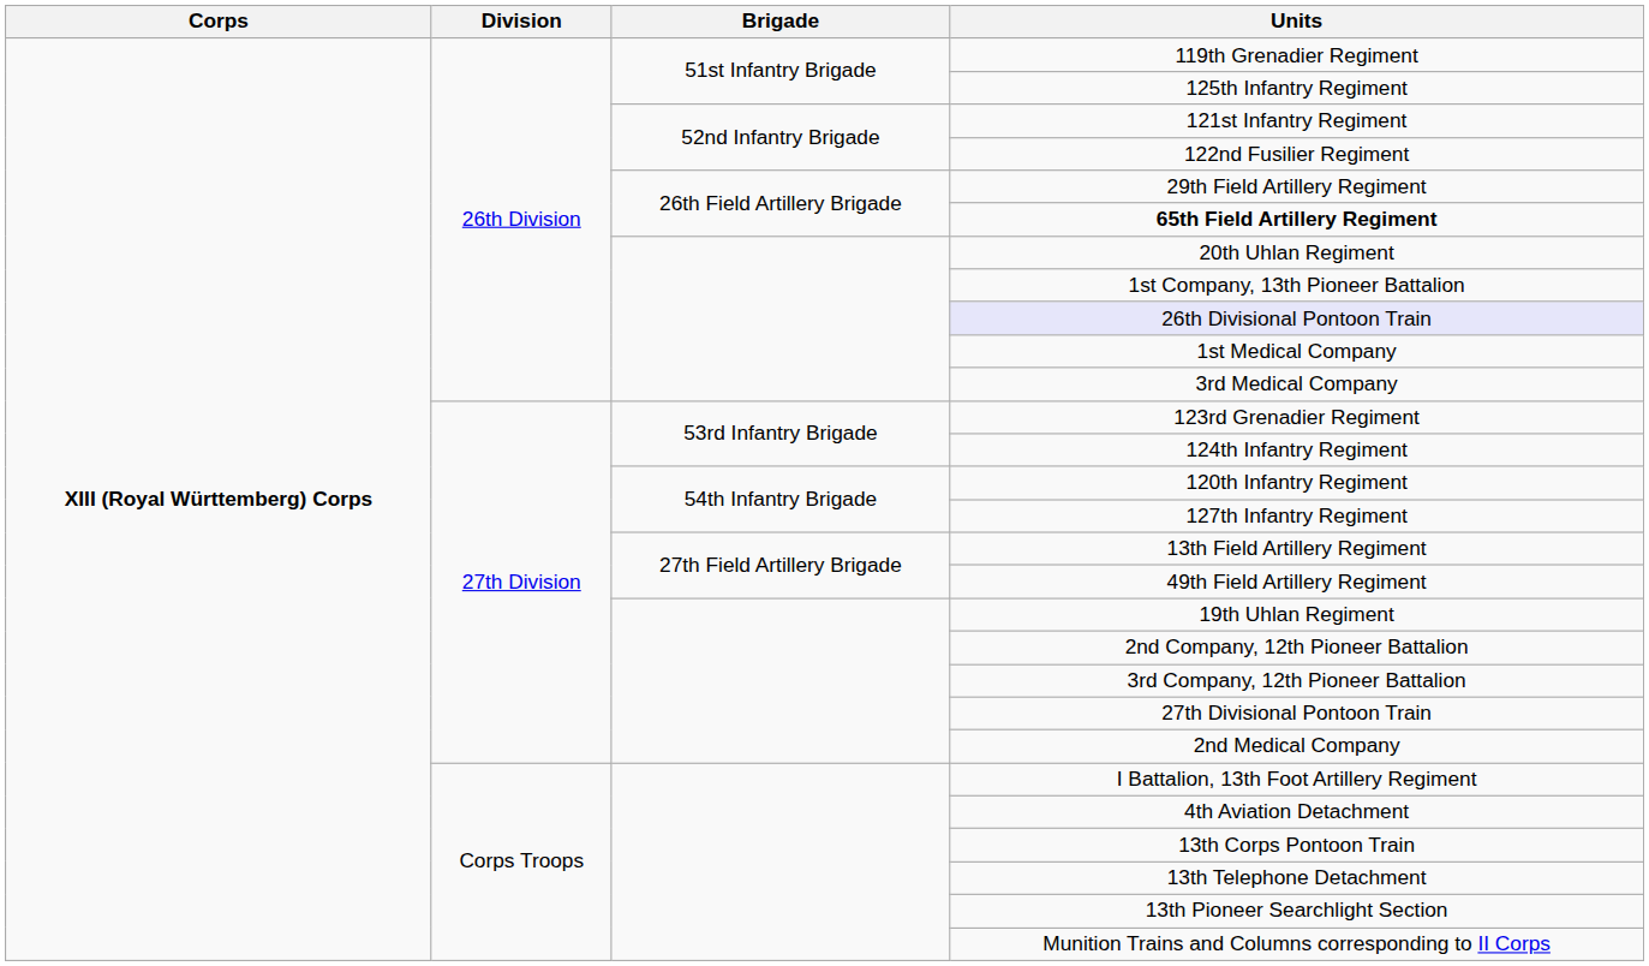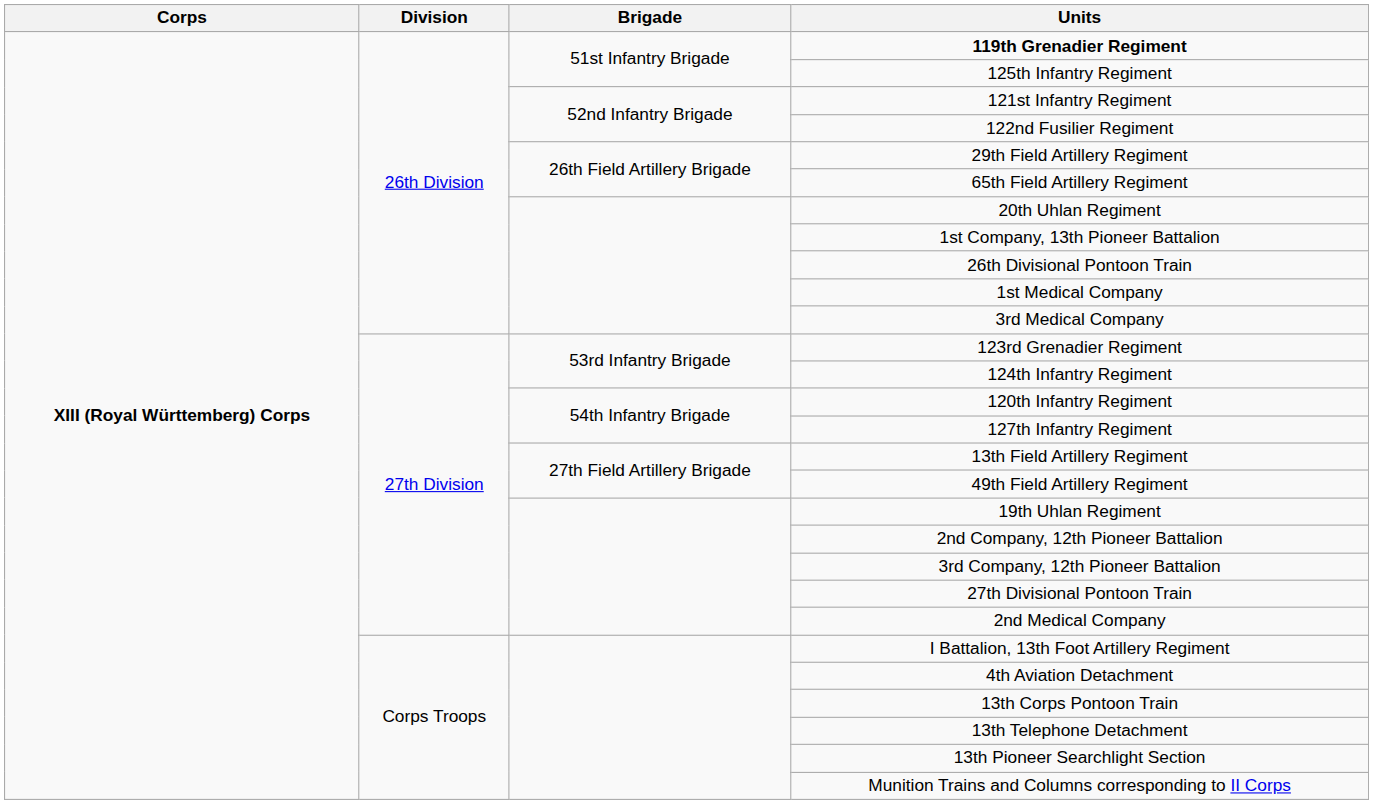119th Grenadier Regiment | Units: normal -> bold
65th Field Artillery Regiment | Units: bold -> normal
26th Divisional Pontoon Train | Units: lavender background -> no background
